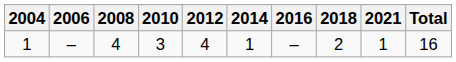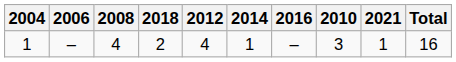columns swapped: 2010 <-> 2018
